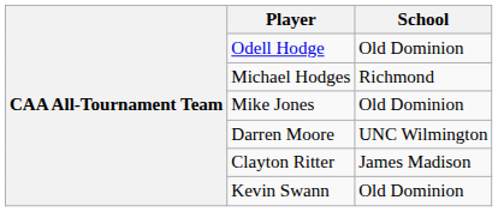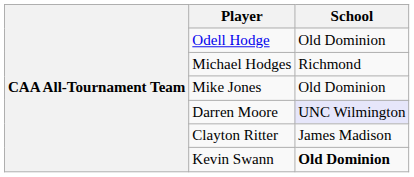row 5 | School: no background -> lavender background
row 7 | School: normal -> bold
